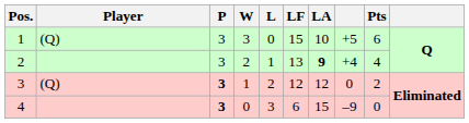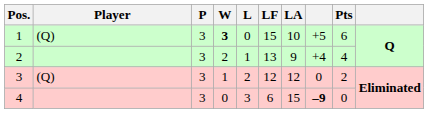row 2 | W: normal -> bold
row 3 | LA: bold -> normal
row 4 | P: bold -> normal
row 5 | P: bold -> normal
row 5 | column 8: normal -> bold
